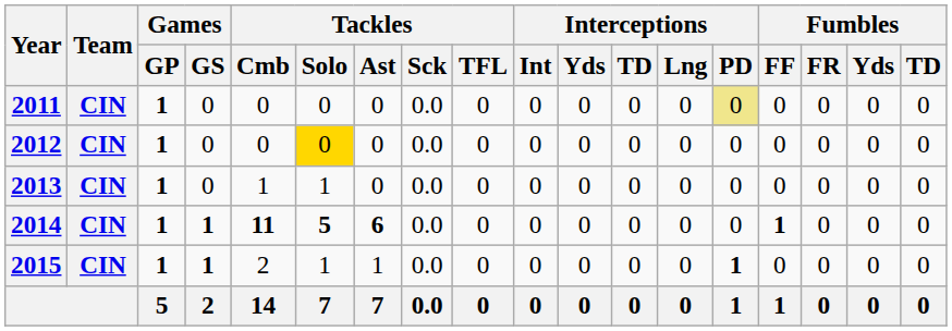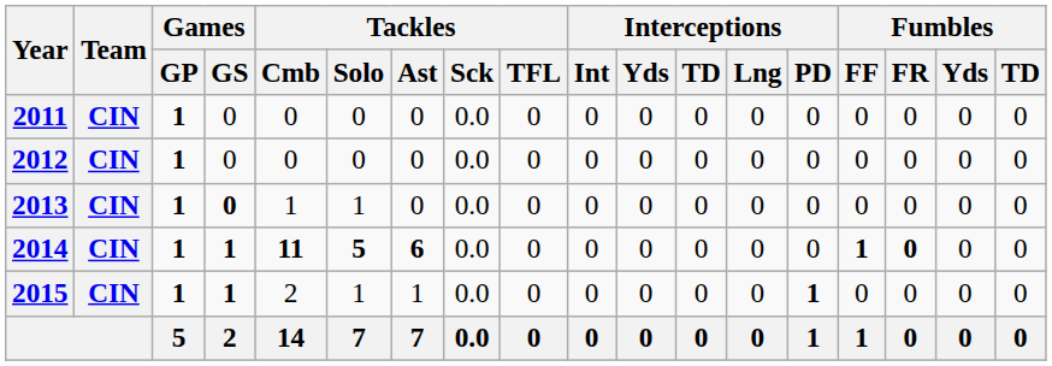2011 | Interceptions / PD: khaki background -> no background
2012 | Tackles / Solo: gold background -> no background
2013 | Games / GS: normal -> bold
2014 | Fumbles / FR: normal -> bold
